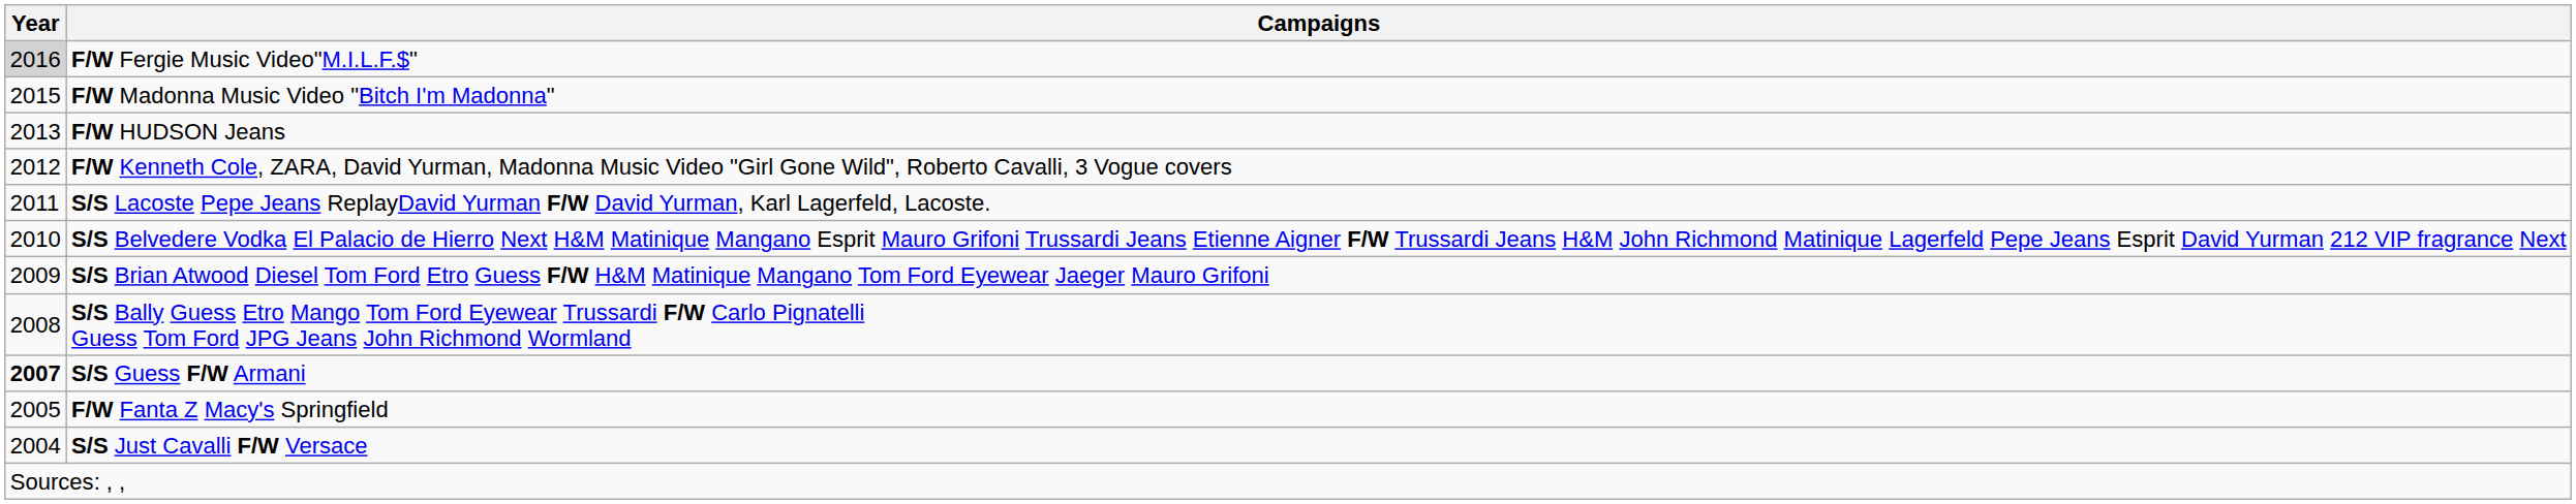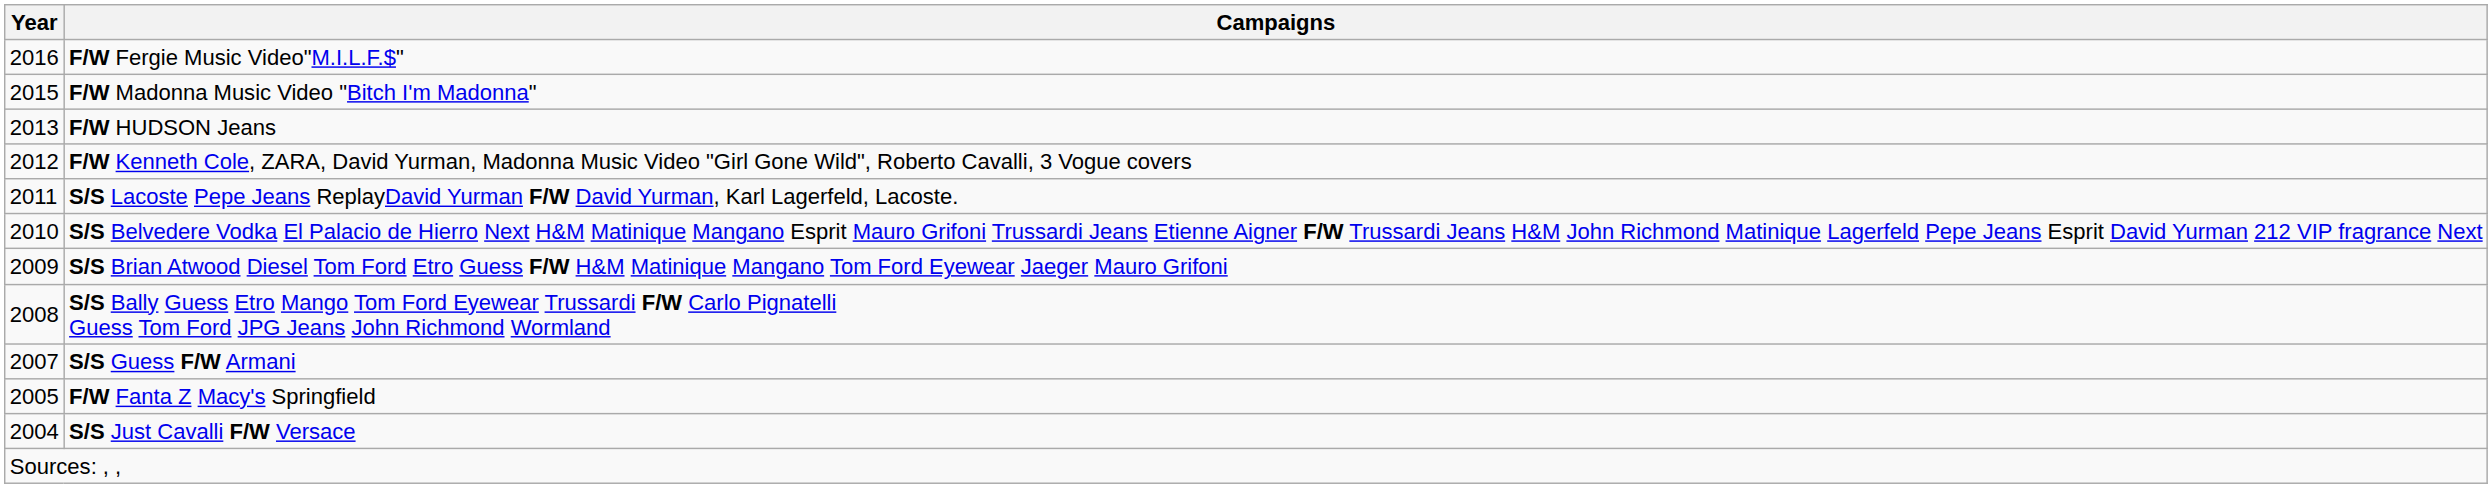F/W Fergie Music Video"M.I.L.F.$" | Year: lightgrey background -> no background
S/S Guess F/W Armani | Year: bold -> normal
